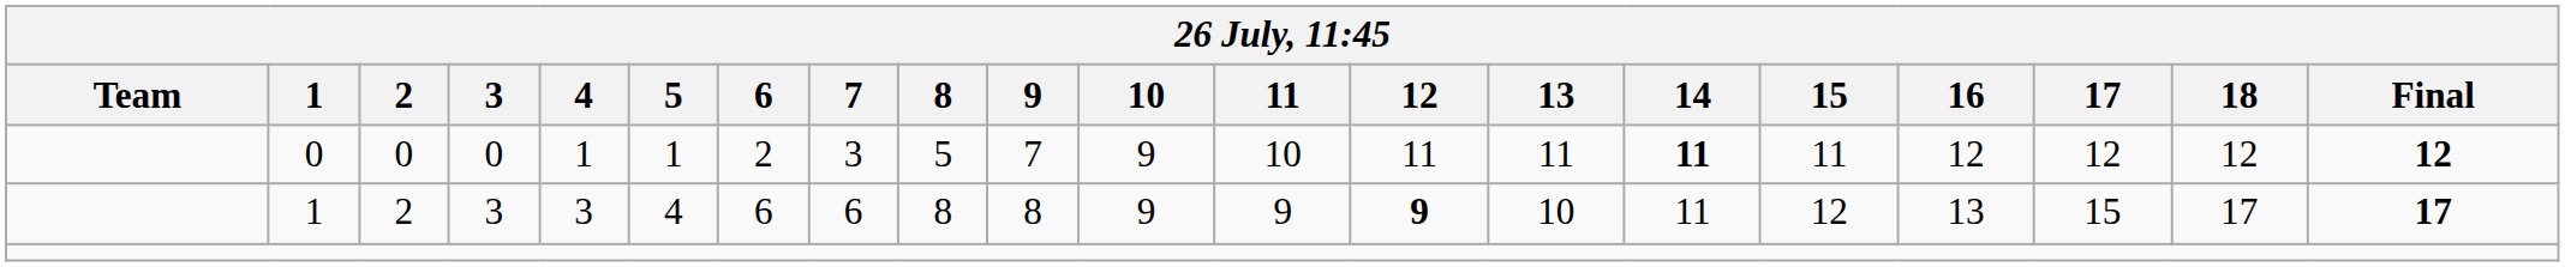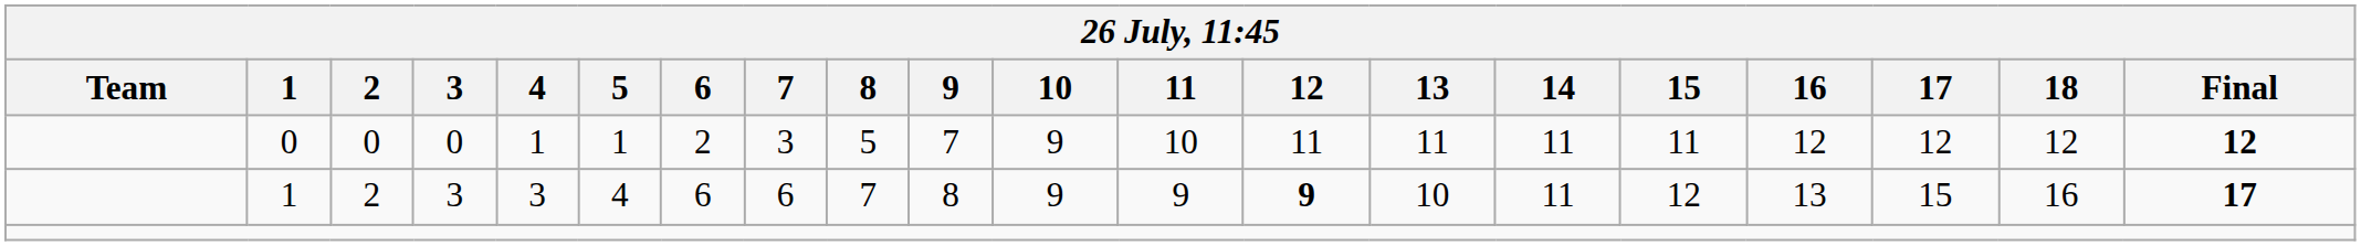row 3 | 14: bold -> normal
row 4 | 8: 8 -> 7
row 4 | 18: 17 -> 16
